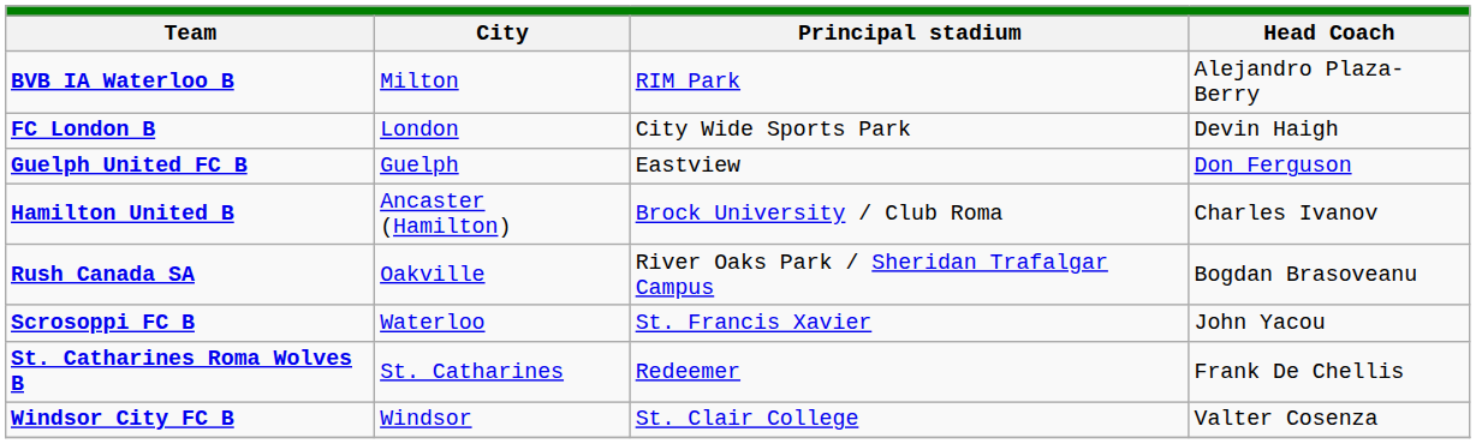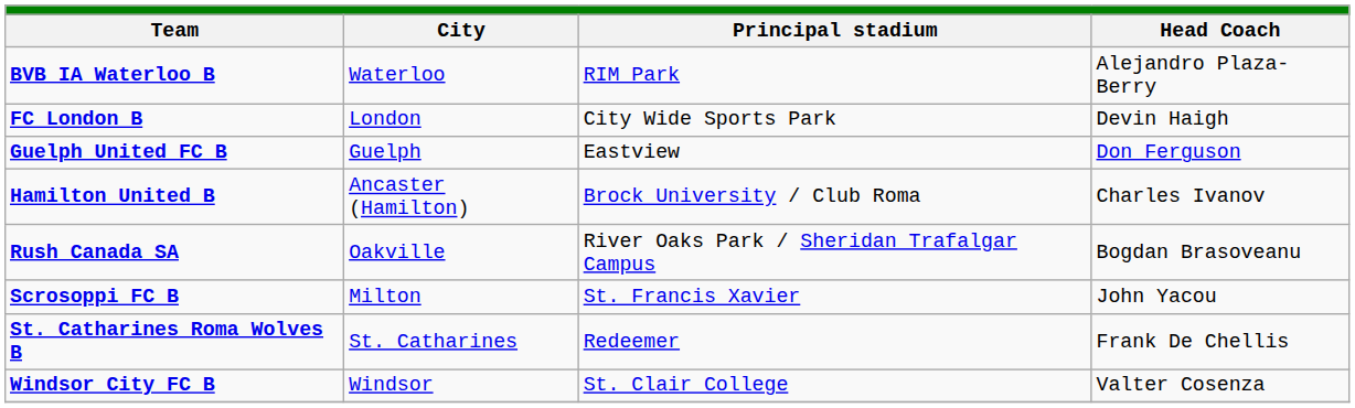BVB IA Waterloo B | City: Milton -> Waterloo
Scrosoppi FC B | City: Waterloo -> Milton
